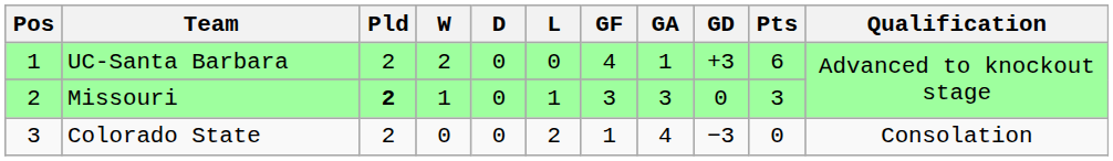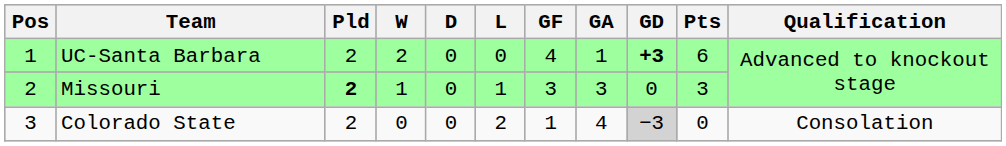UC-Santa Barbara | GD: normal -> bold
Colorado State | GD: no background -> lightgrey background
